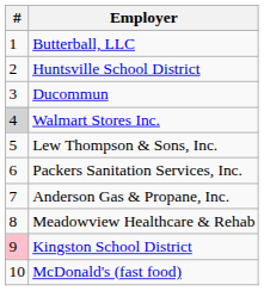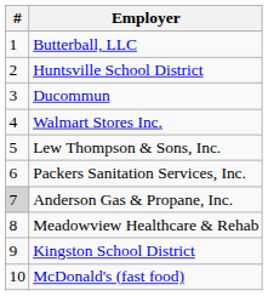Walmart Stores Inc. | #: lightgrey background -> no background
Anderson Gas & Propane, Inc. | #: no background -> lightgrey background
Kingston School District | #: pink background -> no background
